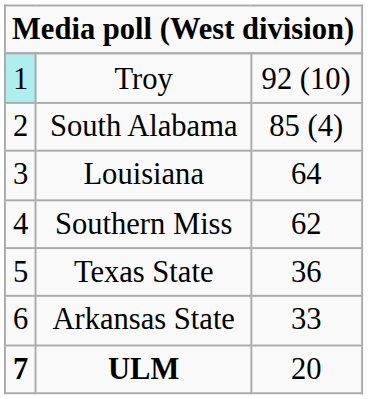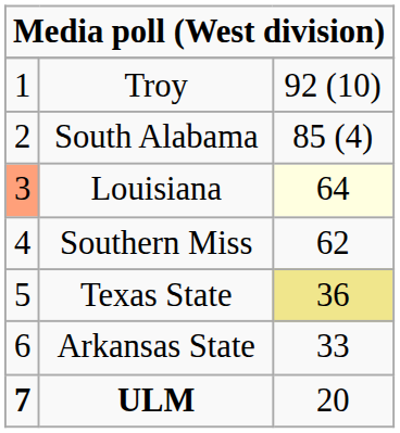Troy | column 1: paleturquoise background -> no background
Louisiana | column 1: no background -> lightsalmon background
Louisiana | column 3: no background -> lightyellow background
Texas State | column 3: no background -> khaki background
